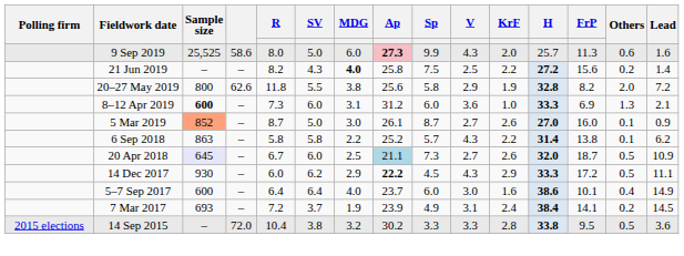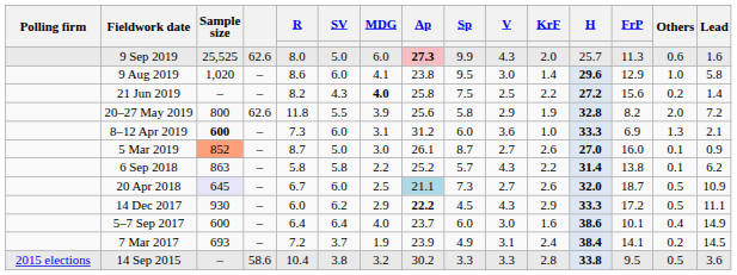9 Sep 2019 | column 4: 58.6 -> 62.6
+ row: 9 Aug 2019 | 1,020 | – | 8.6 | 6.0 | 4.1 | 23.8 | 9.5 | 3.0 | 1.4 | 29.6 | 12.9 | 1.0 | 5.8
20–27 May 2019 | MDG: 3.8 -> 3.9
14 Sep 2015 | column 4: 72.0 -> 58.6
